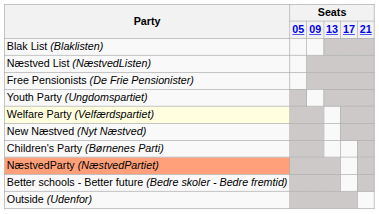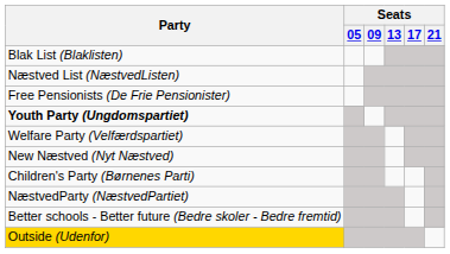Youth Party (Ungdomspartiet) | Party: normal -> bold
Welfare Party (Velfærdspartiet) | Party: lightyellow background -> no background
NæstvedParty (NæstvedPartiet) | Party: lightsalmon background -> no background
Outside (Udenfor) | Party: no background -> gold background
